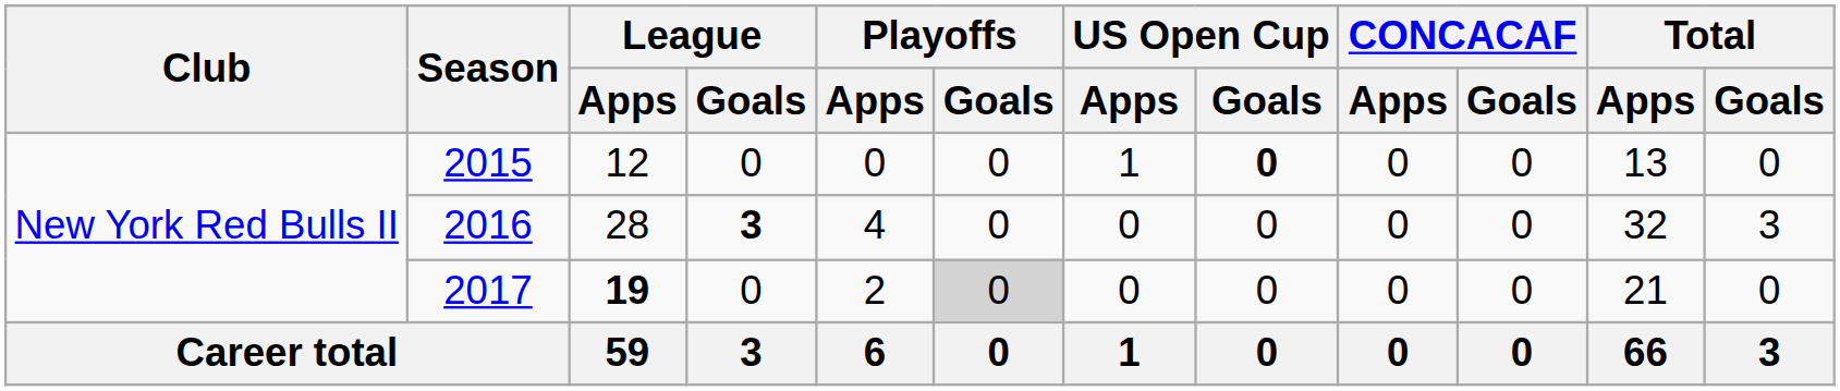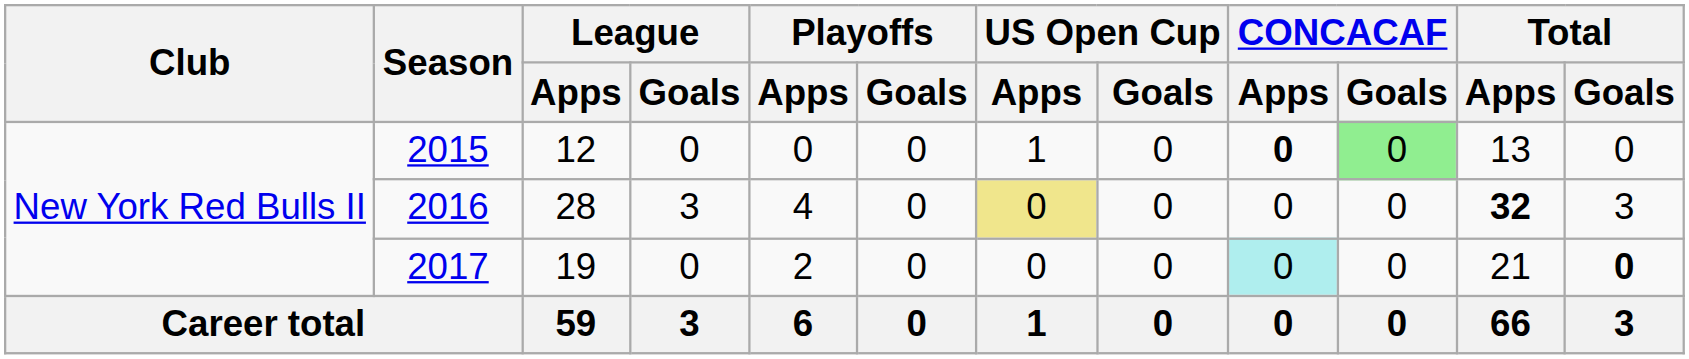2015 | US Open Cup / Goals: bold -> normal
2015 | CONCACAF / Apps: normal -> bold
2015 | CONCACAF / Goals: no background -> lightgreen background
2016 | League / Goals: bold -> normal
2016 | US Open Cup / Apps: no background -> khaki background
2016 | Total / Apps: normal -> bold
2017 | League / Apps: bold -> normal
2017 | Playoffs / Goals: lightgrey background -> no background
2017 | CONCACAF / Apps: no background -> paleturquoise background
2017 | Total / Goals: normal -> bold
